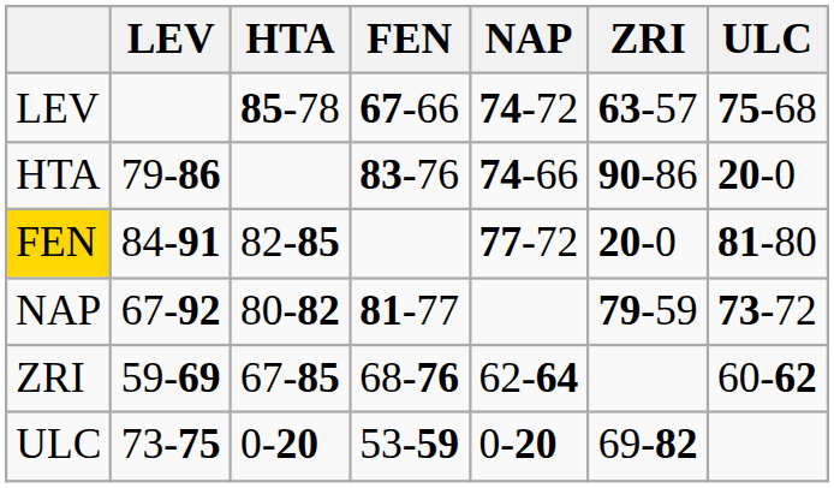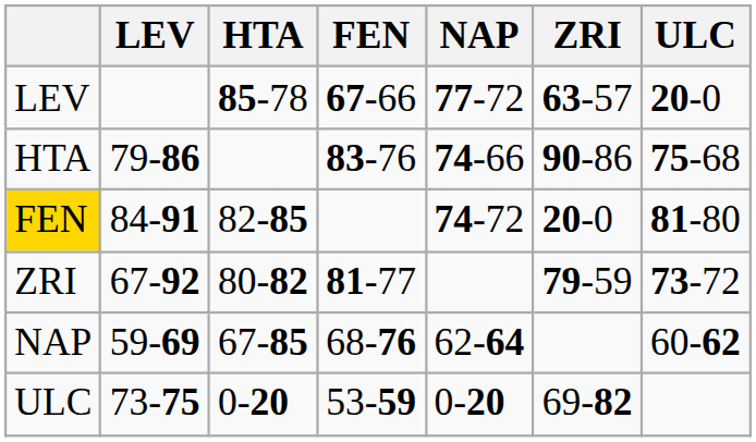row 2 | NAP: 74-72 -> 77-72
row 2 | ULC: 75-68 -> 20-0
row 3 | ULC: 20-0 -> 75-68
row 4 | NAP: 77-72 -> 74-72
row 5 | column 1: NAP -> ZRI
row 6 | column 1: ZRI -> NAP
